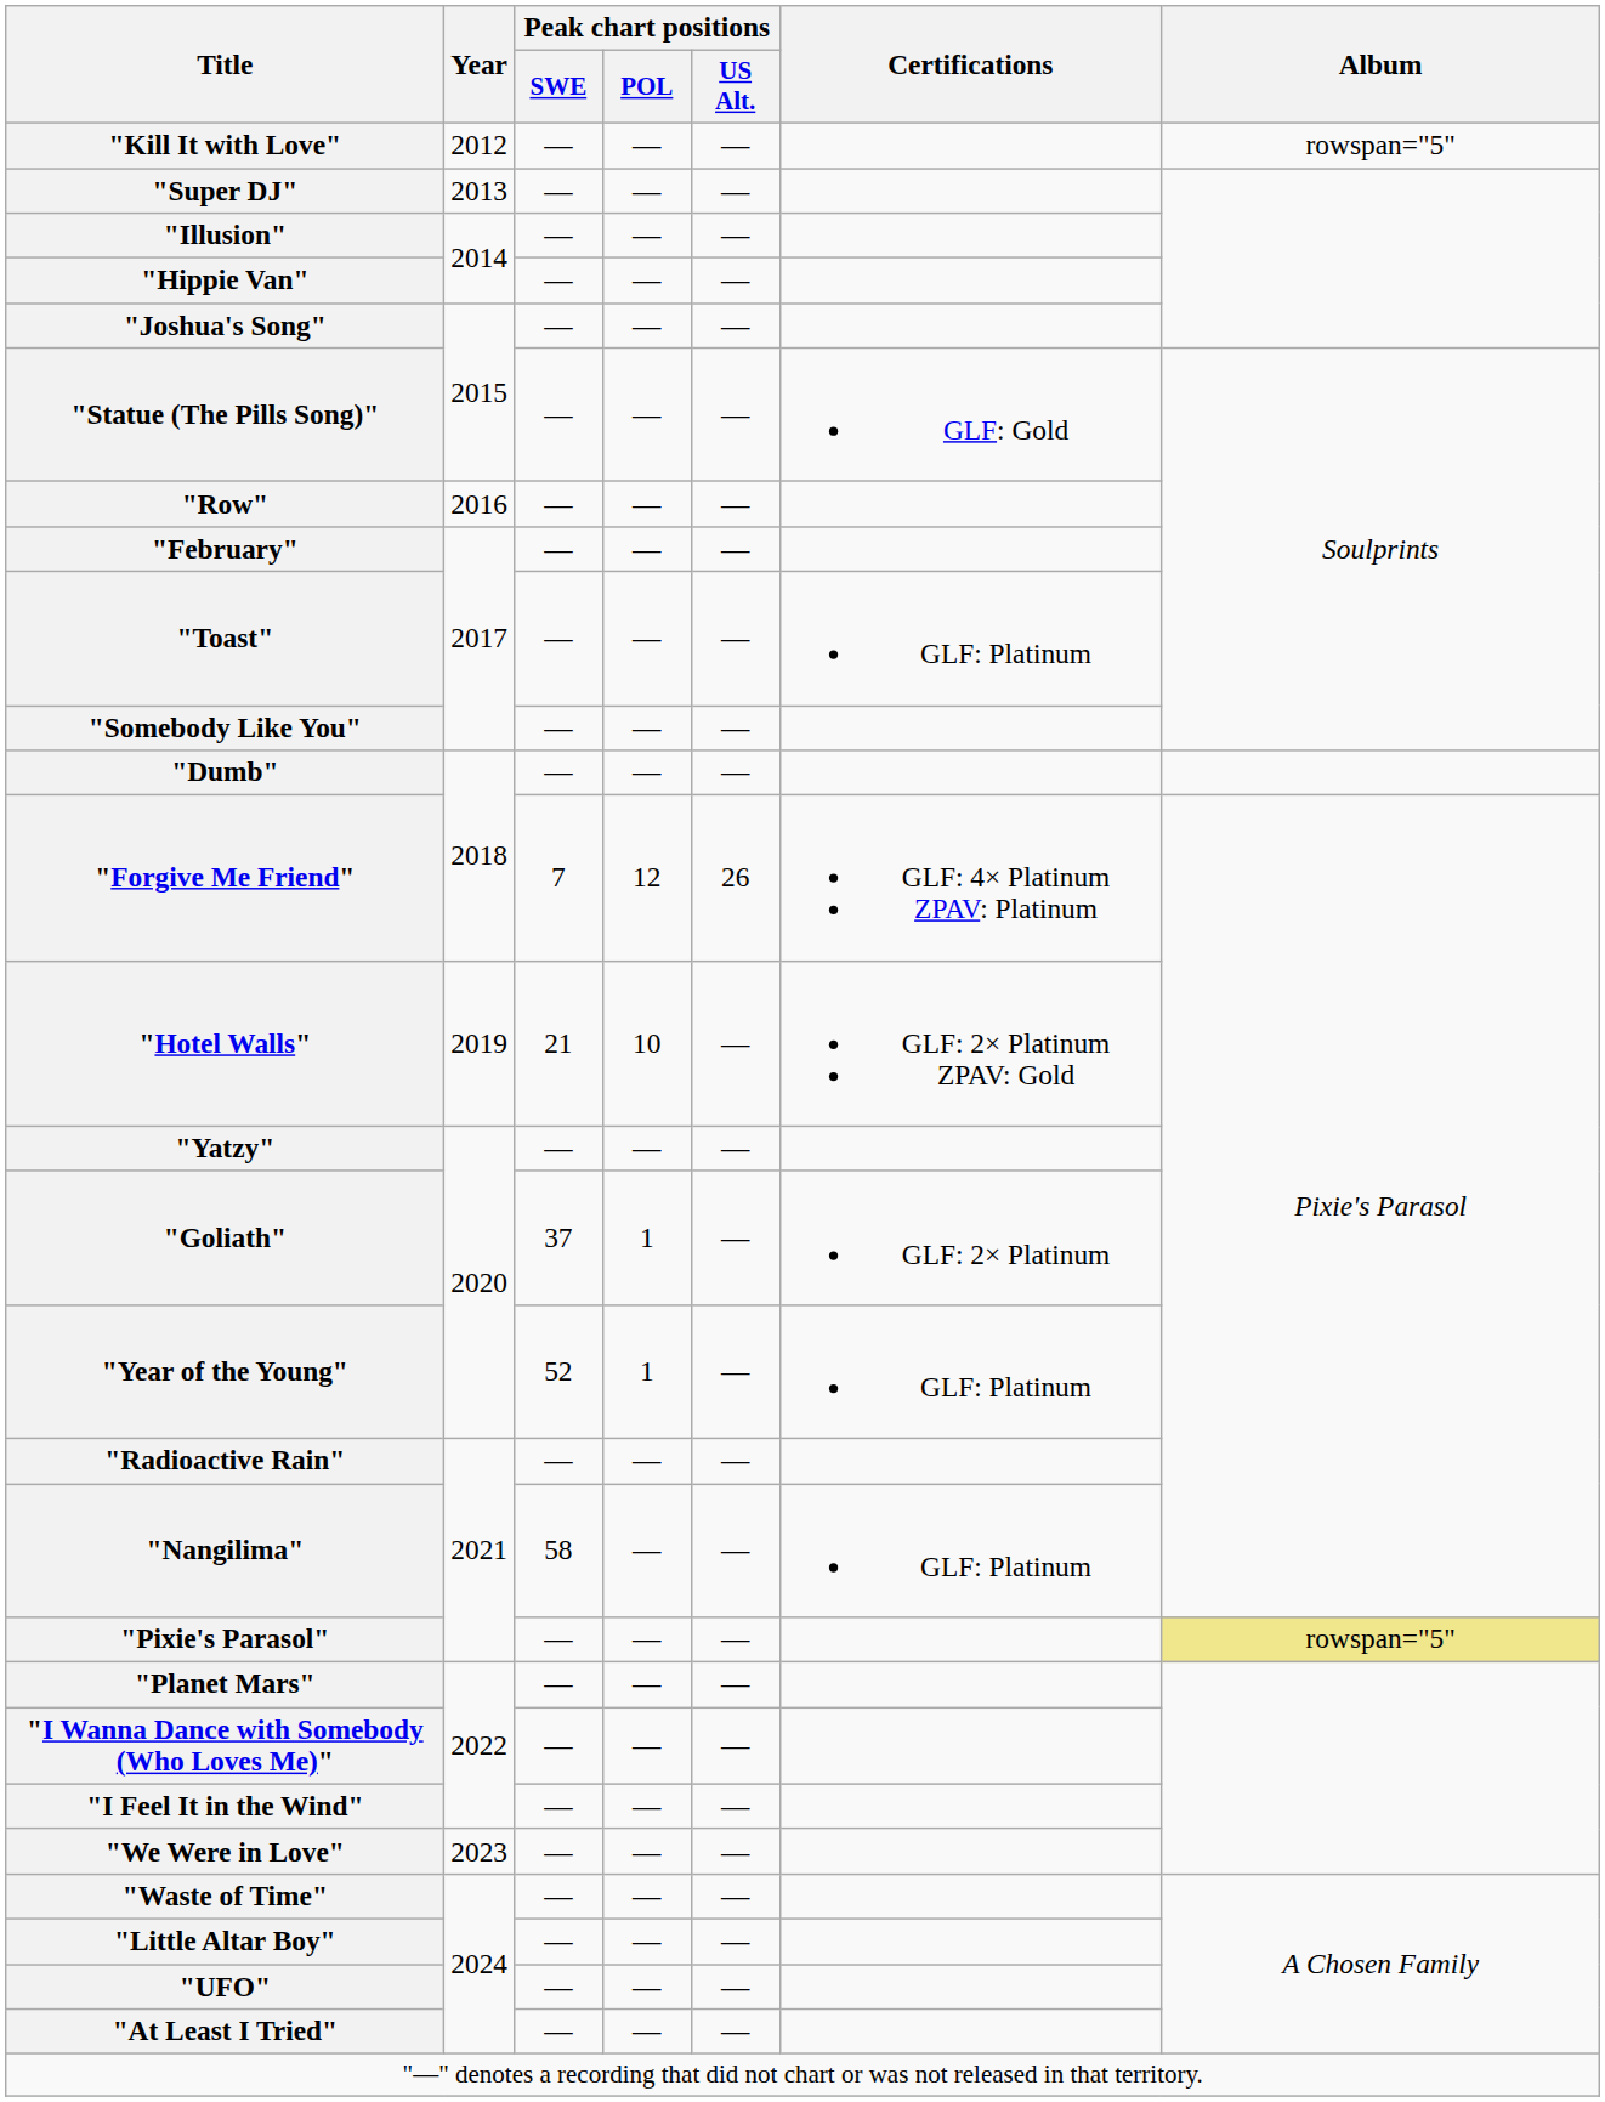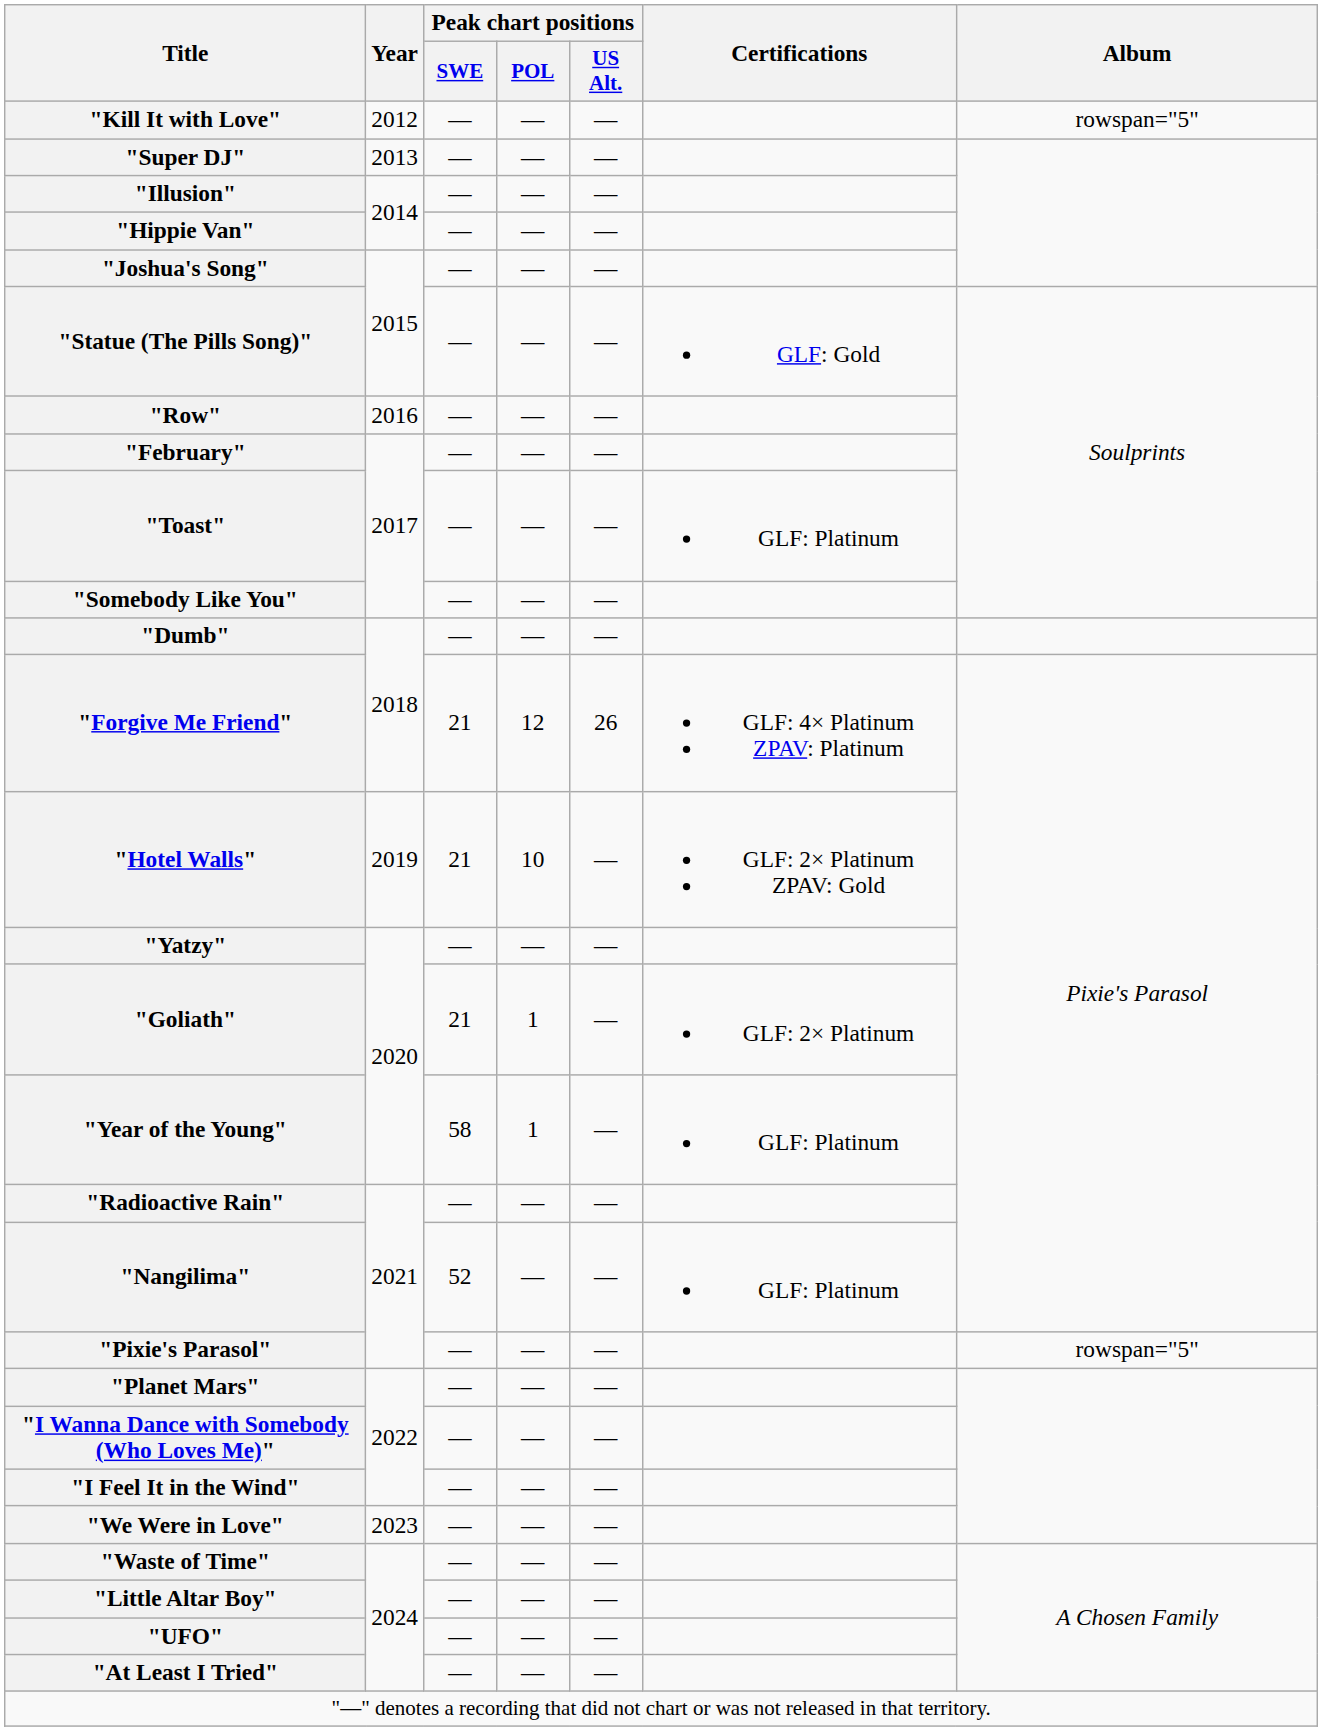"Forgive Me Friend" | Peak chart positions / SWE: 7 -> 21
"Goliath" | Peak chart positions / SWE: 37 -> 21
"Year of the Young" | Peak chart positions / SWE: 52 -> 58
"Nangilima" | Peak chart positions / SWE: 58 -> 52
"Pixie's Parasol" | Album: khaki background -> no background
